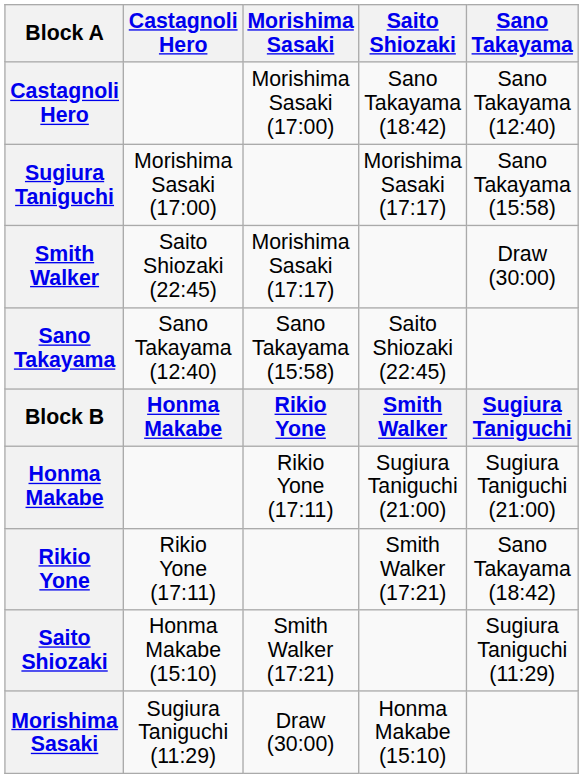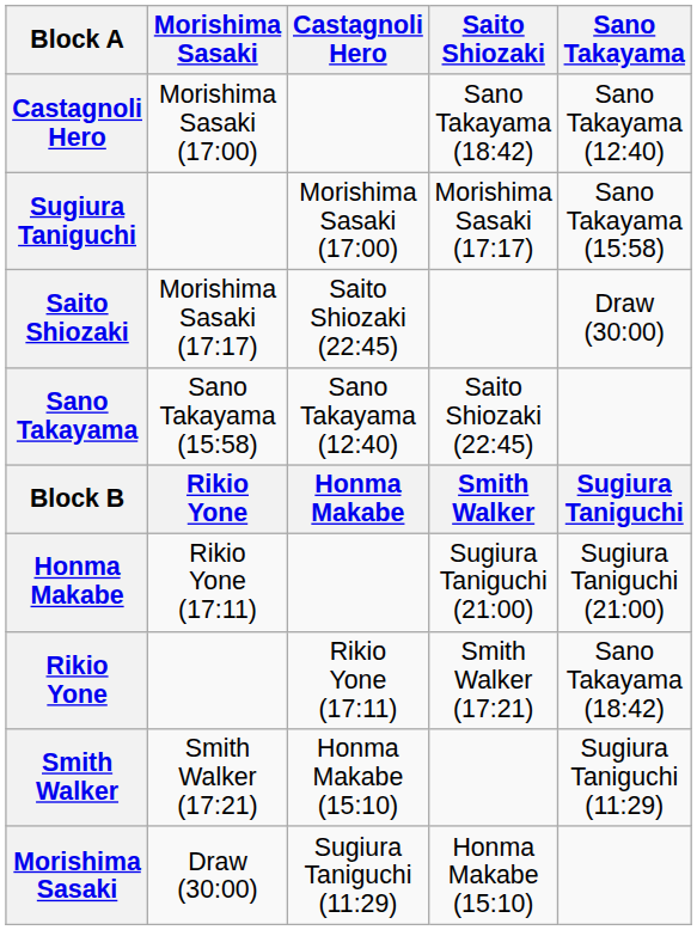columns swapped: Castagnoli Hero <-> Morishima Sasaki
row 4 | Block A: Smith Walker -> Saito Shiozaki
row 9 | Block A: Saito Shiozaki -> Smith Walker
